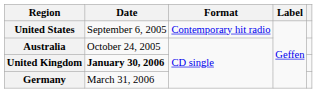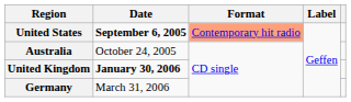United States | Date: normal -> bold
United States | Format: no background -> lightsalmon background
